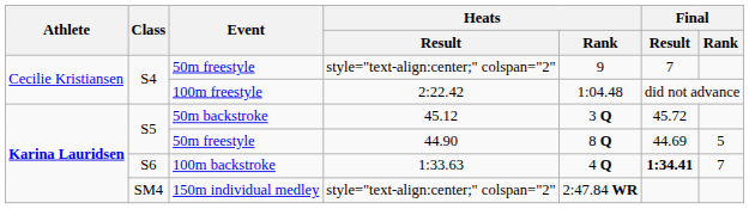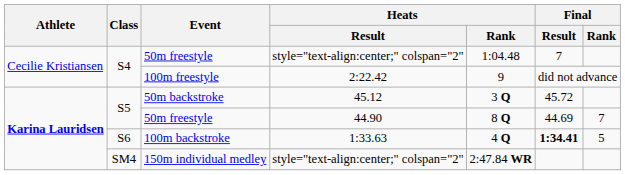50m freestyle / style="text-align:center;" colspan="2" | Heats / Rank: 9 -> 1:04.48
100m freestyle | Heats / Rank: 1:04.48 -> 9
50m freestyle / 44.90 | Final / Rank: 5 -> 7
100m backstroke | Final / Rank: 7 -> 5
